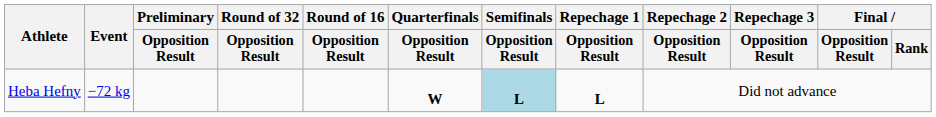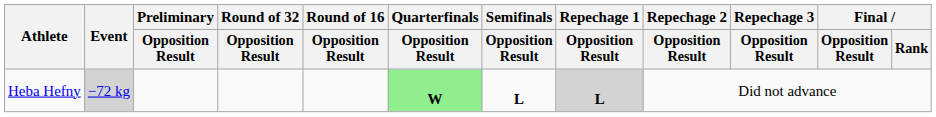Heba Hefny | Event: no background -> lightgrey background
Heba Hefny | Quarterfinals / Opposition Result: no background -> lightgreen background
Heba Hefny | Semifinals / Opposition Result: lightblue background -> no background
Heba Hefny | Repechage 1 / Opposition Result: no background -> lightgrey background
